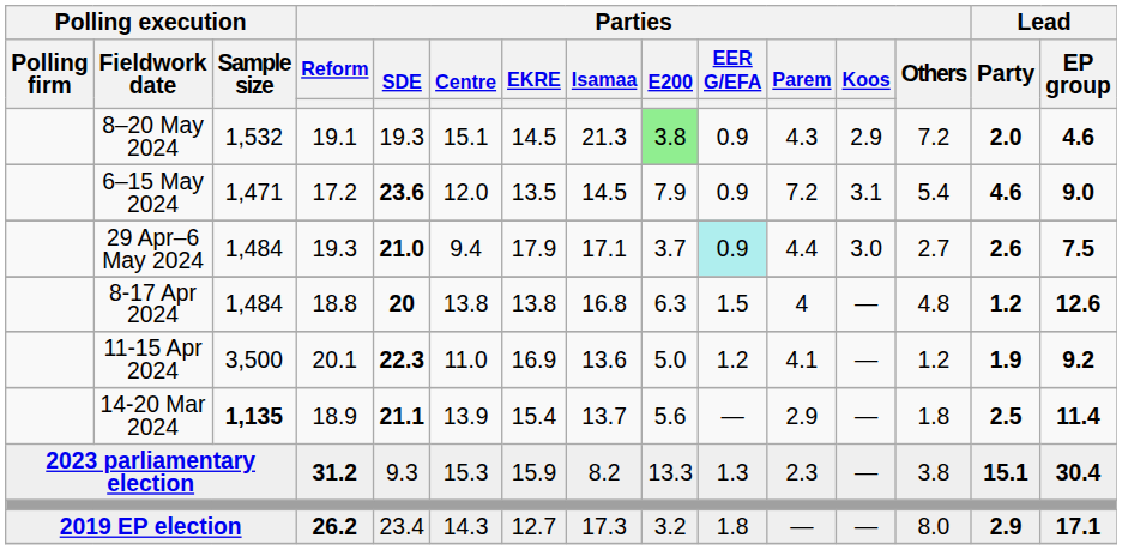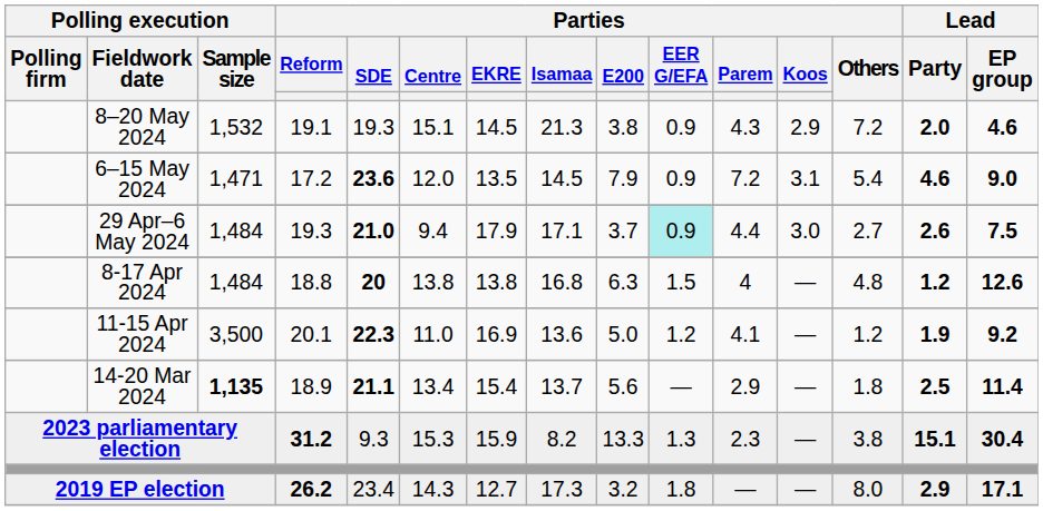8–20 May 2024 | Parties / E200: lightgreen background -> no background
14-20 Mar 2024 | Parties / Centre: 13.9 -> 13.4
